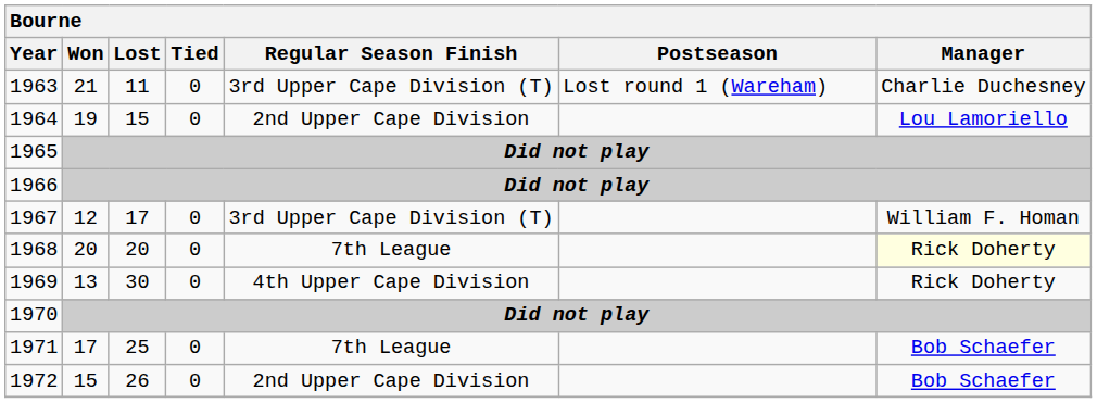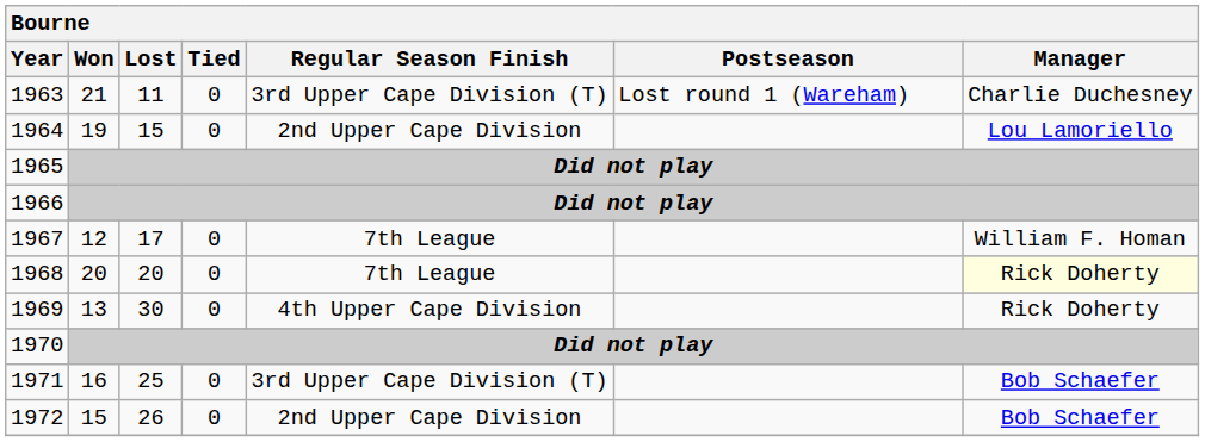1967 | Regular Season Finish: 3rd Upper Cape Division (T) -> 7th League
1971 | Won: 17 -> 16
1971 | Regular Season Finish: 7th League -> 3rd Upper Cape Division (T)
